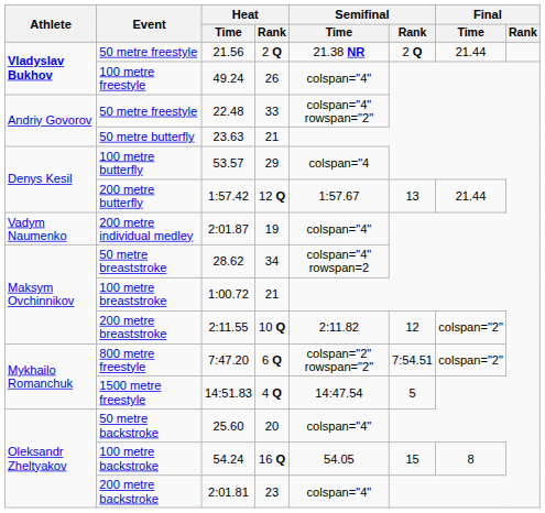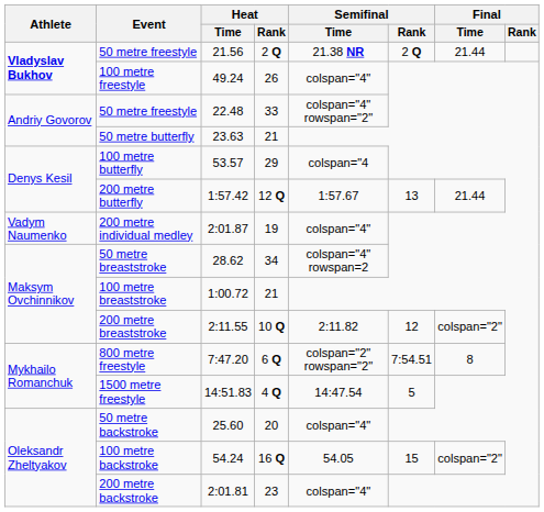800 metre freestyle | Final / Time: colspan="2" -> 8
100 metre backstroke | Final / Time: 8 -> colspan="2"
